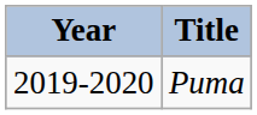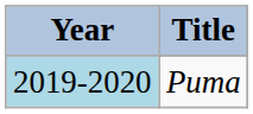Puma | Year: no background -> lightblue background
